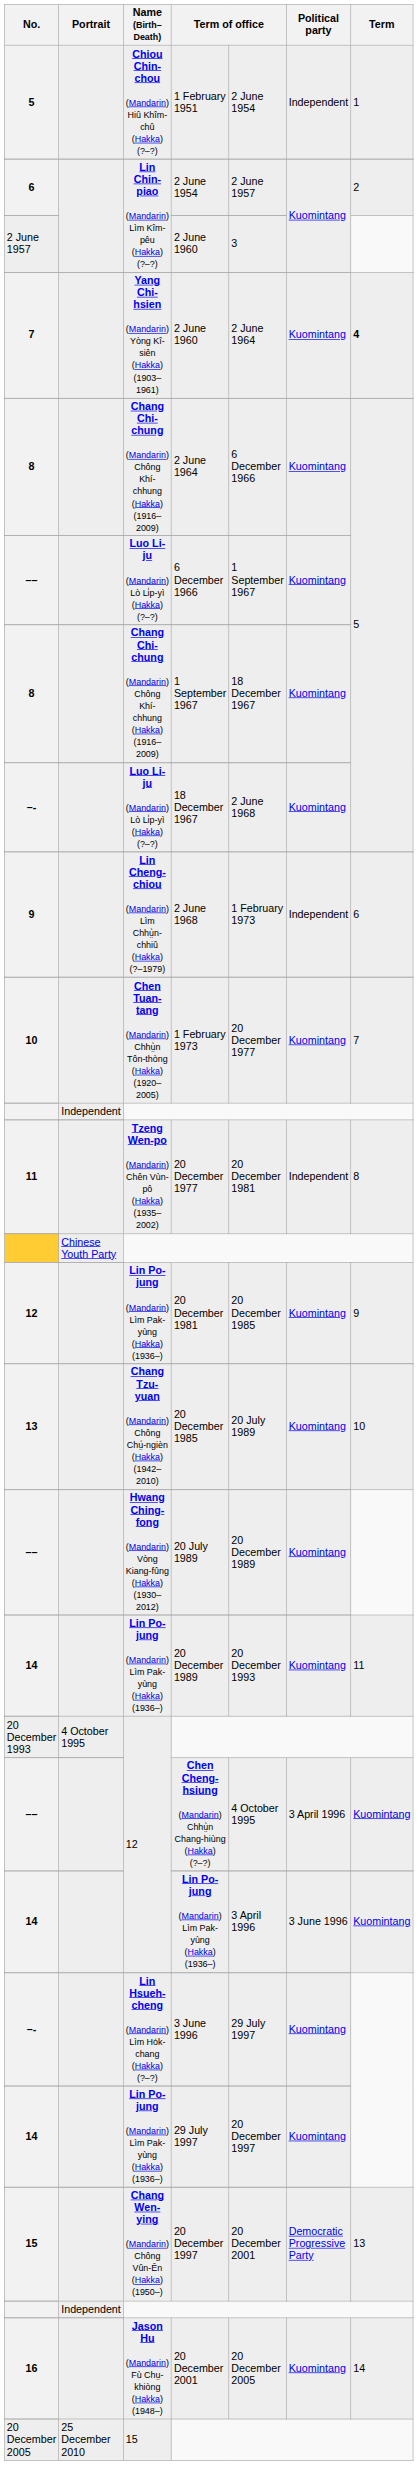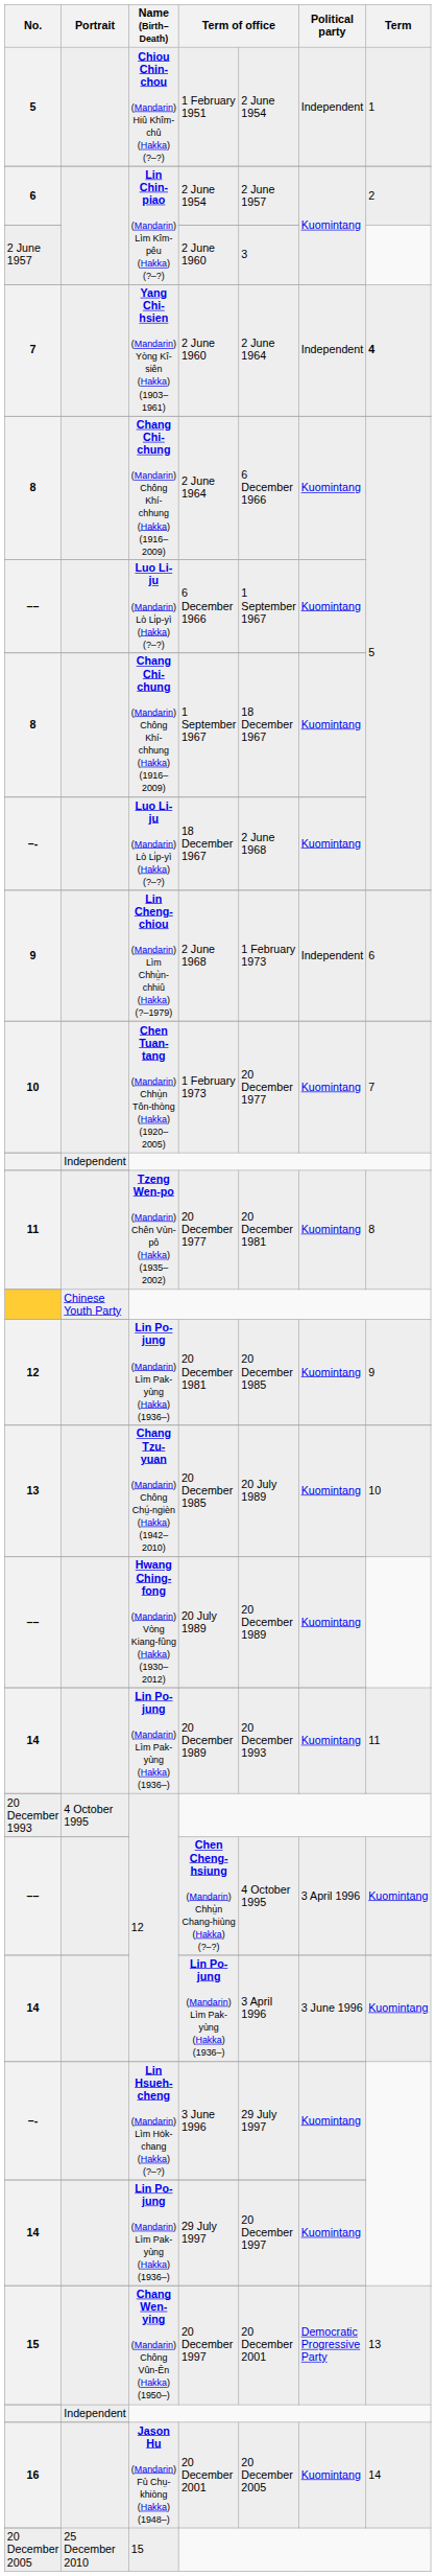7 / 2 June 1960 | Political party: Kuomintang -> Independent
11 / 20 December 1977 | Political party: Independent -> Kuomintang
